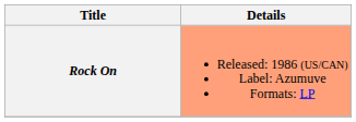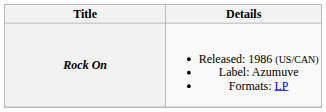Rock On | Details: lightsalmon background -> no background
